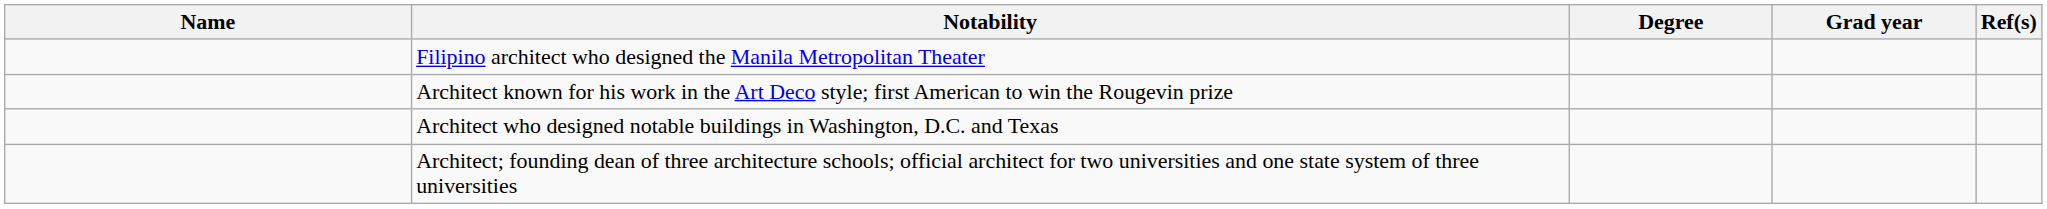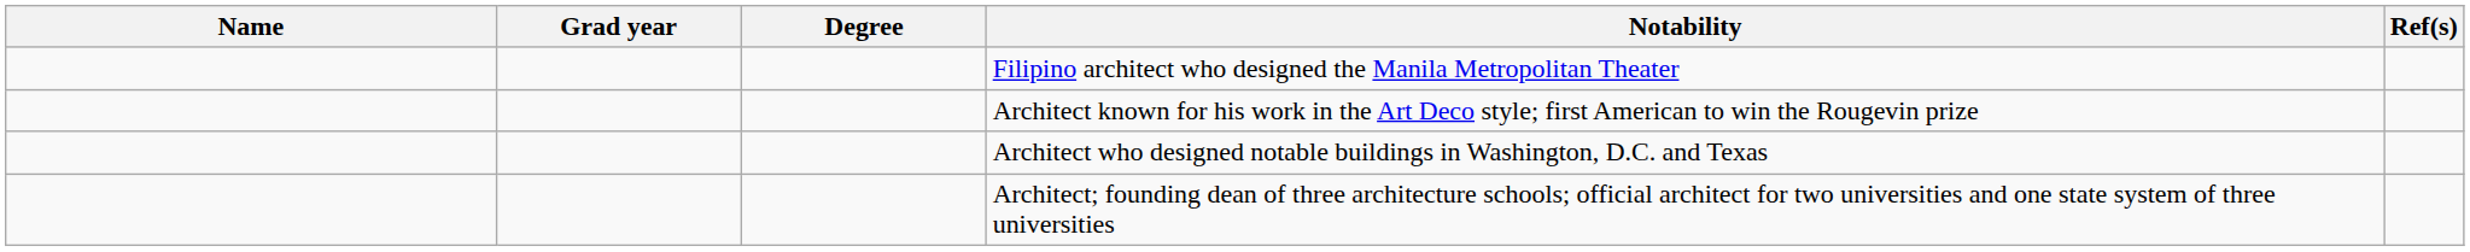columns swapped: Grad year <-> Notability
